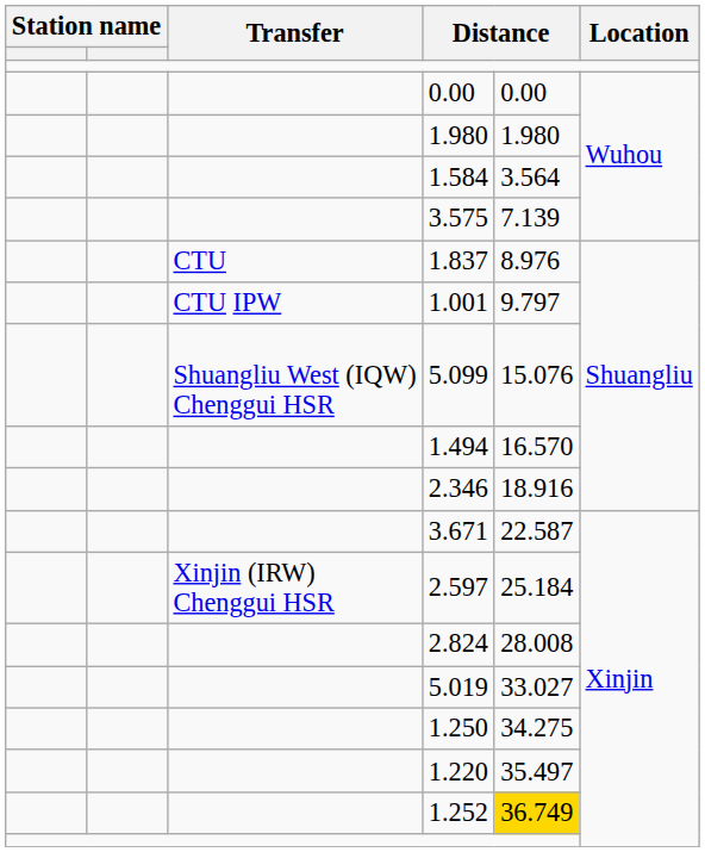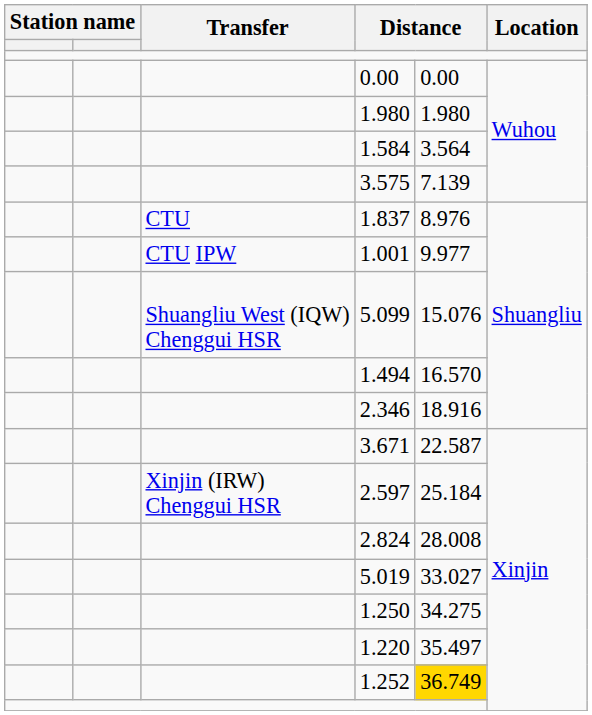1.001 | column 5: 9.797 -> 9.977
